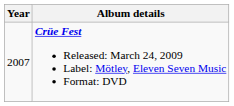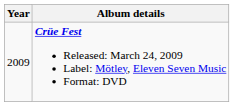row 2 | Year: 2007 -> 2009
